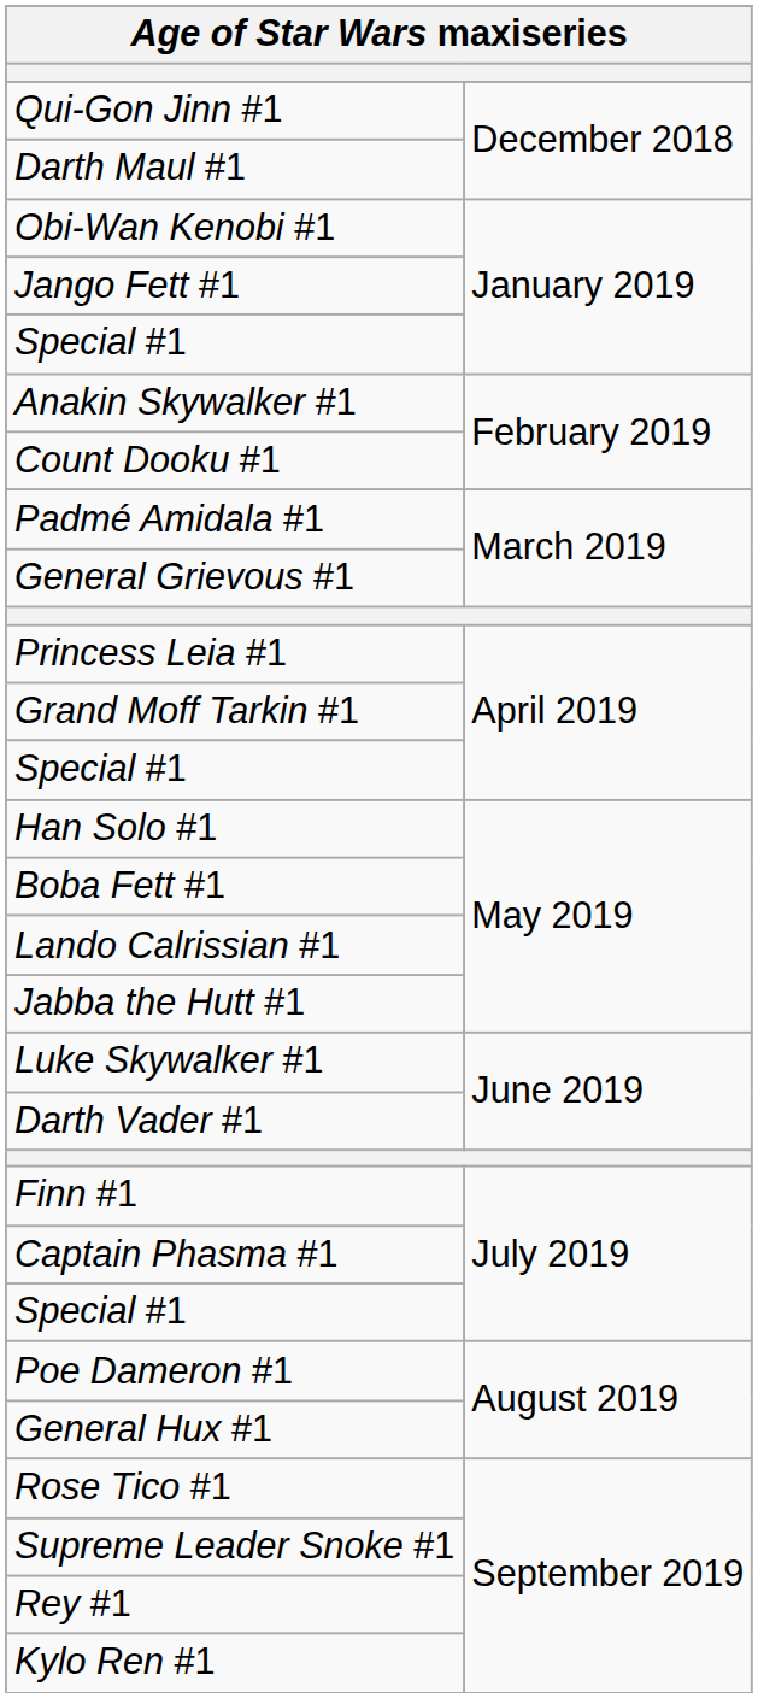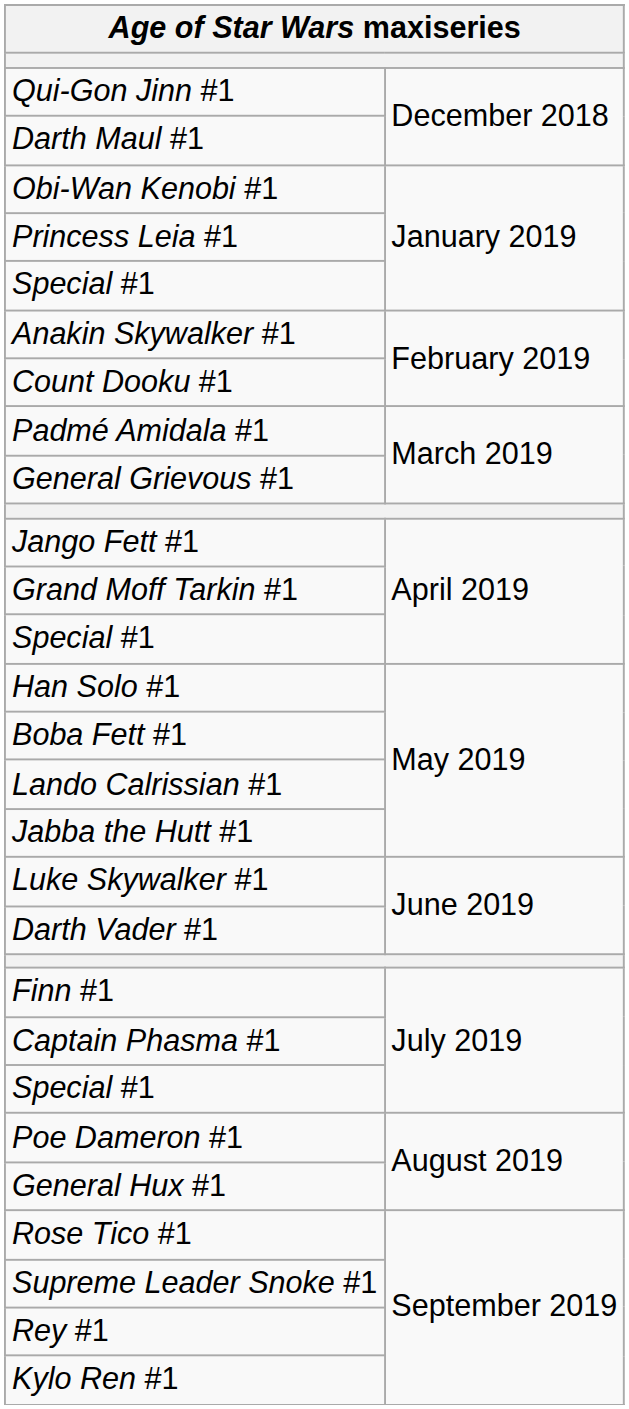row 6 | column 1: Jango Fett #1 -> Princess Leia #1
row 13 | column 1: Princess Leia #1 -> Jango Fett #1
